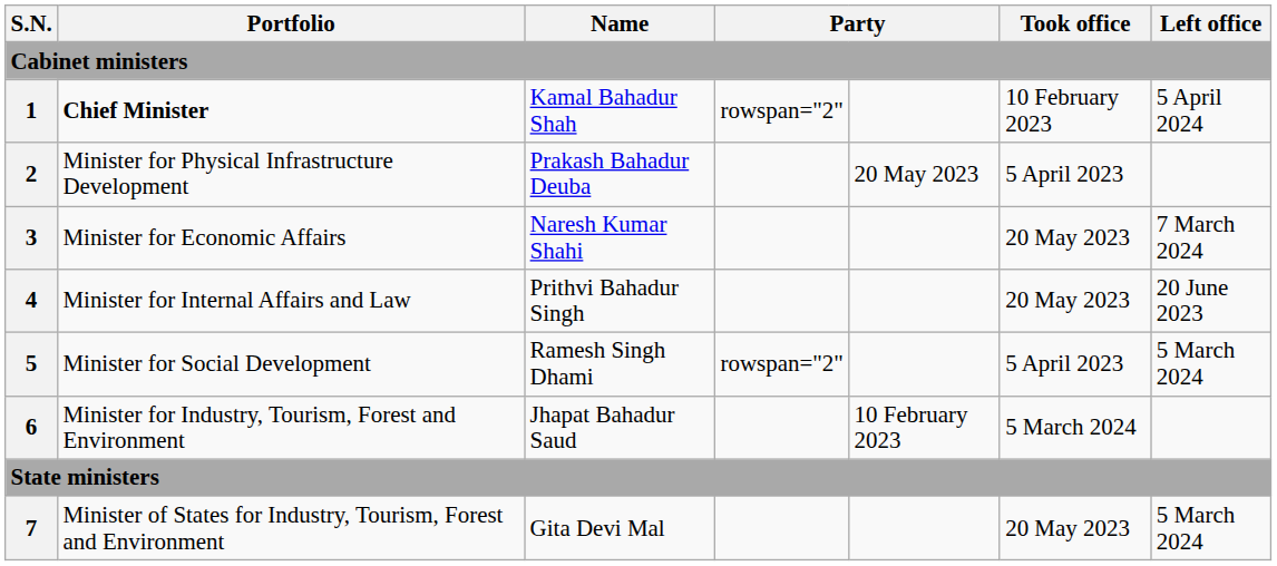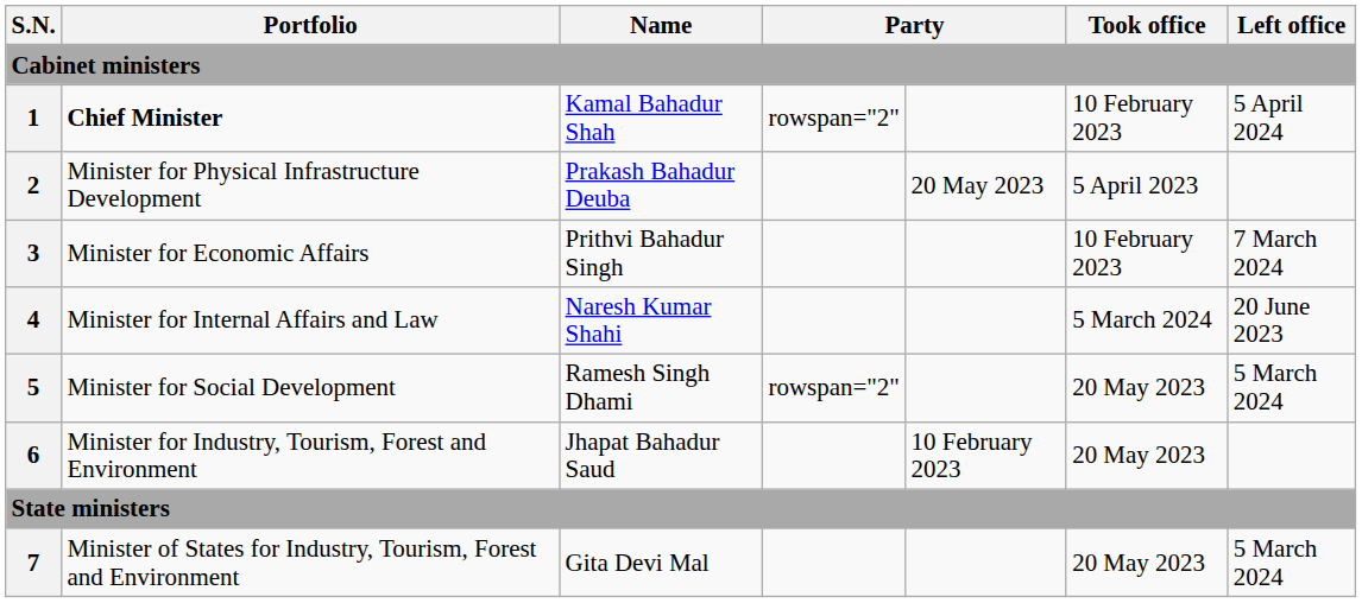Minister for Economic Affairs | Name: Naresh Kumar Shahi -> Prithvi Bahadur Singh
Minister for Economic Affairs | Took office: 20 May 2023 -> 10 February 2023
Minister for Internal Affairs and Law | Name: Prithvi Bahadur Singh -> Naresh Kumar Shahi
Minister for Internal Affairs and Law | Took office: 20 May 2023 -> 5 March 2024
Minister for Social Development | Took office: 5 April 2023 -> 20 May 2023
Minister for Industry, Tourism, Forest and Environment | Took office: 5 March 2024 -> 20 May 2023
